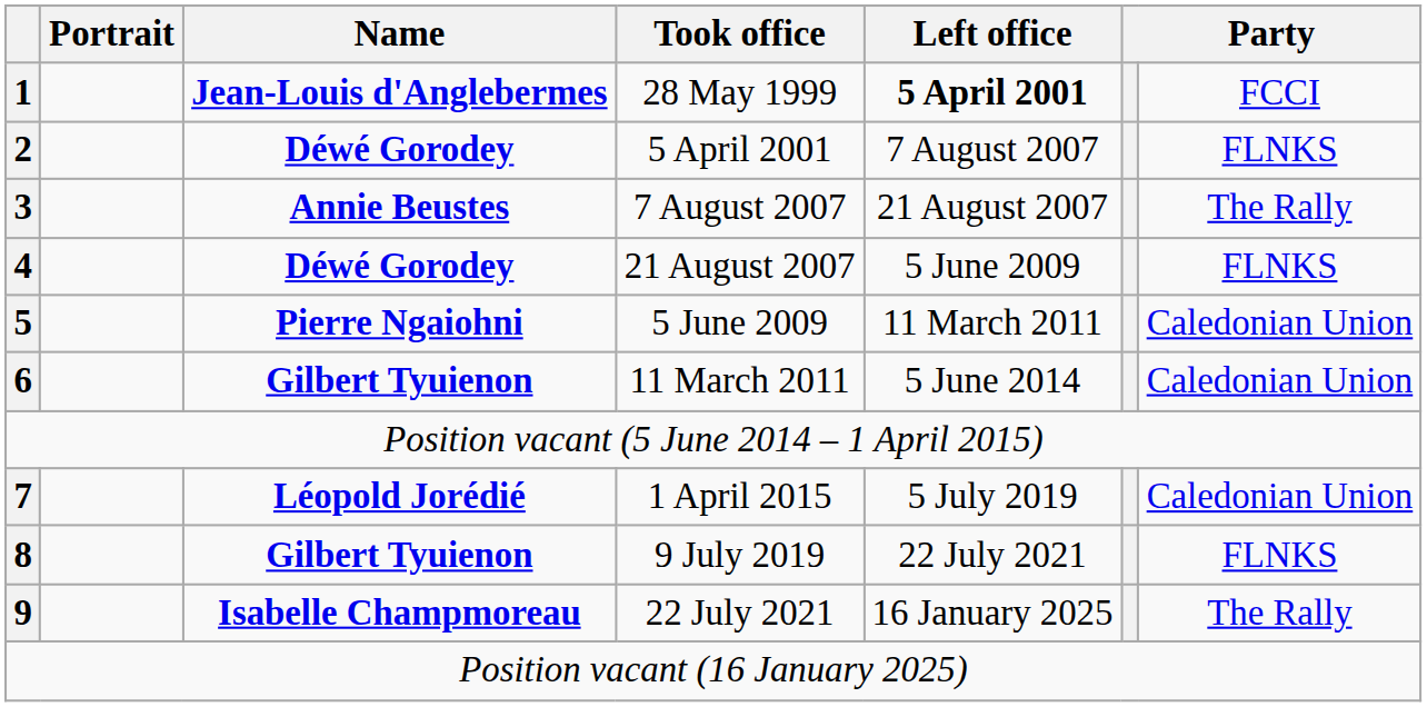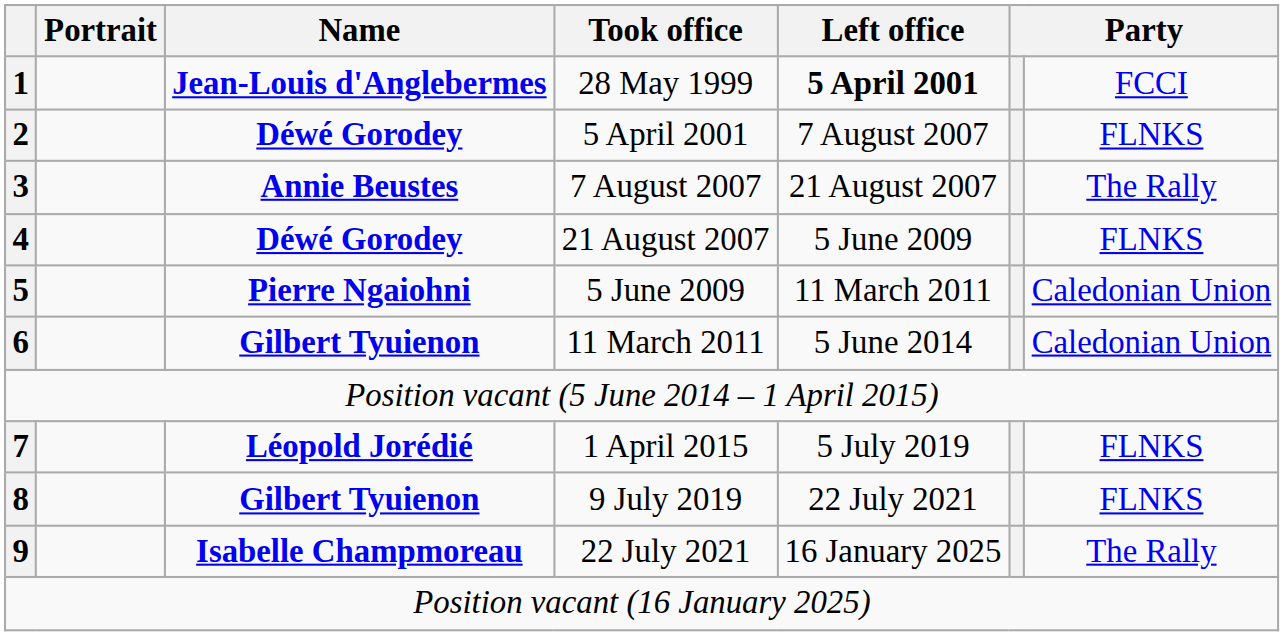1 April 2015 | column 7: Caledonian Union -> FLNKS
